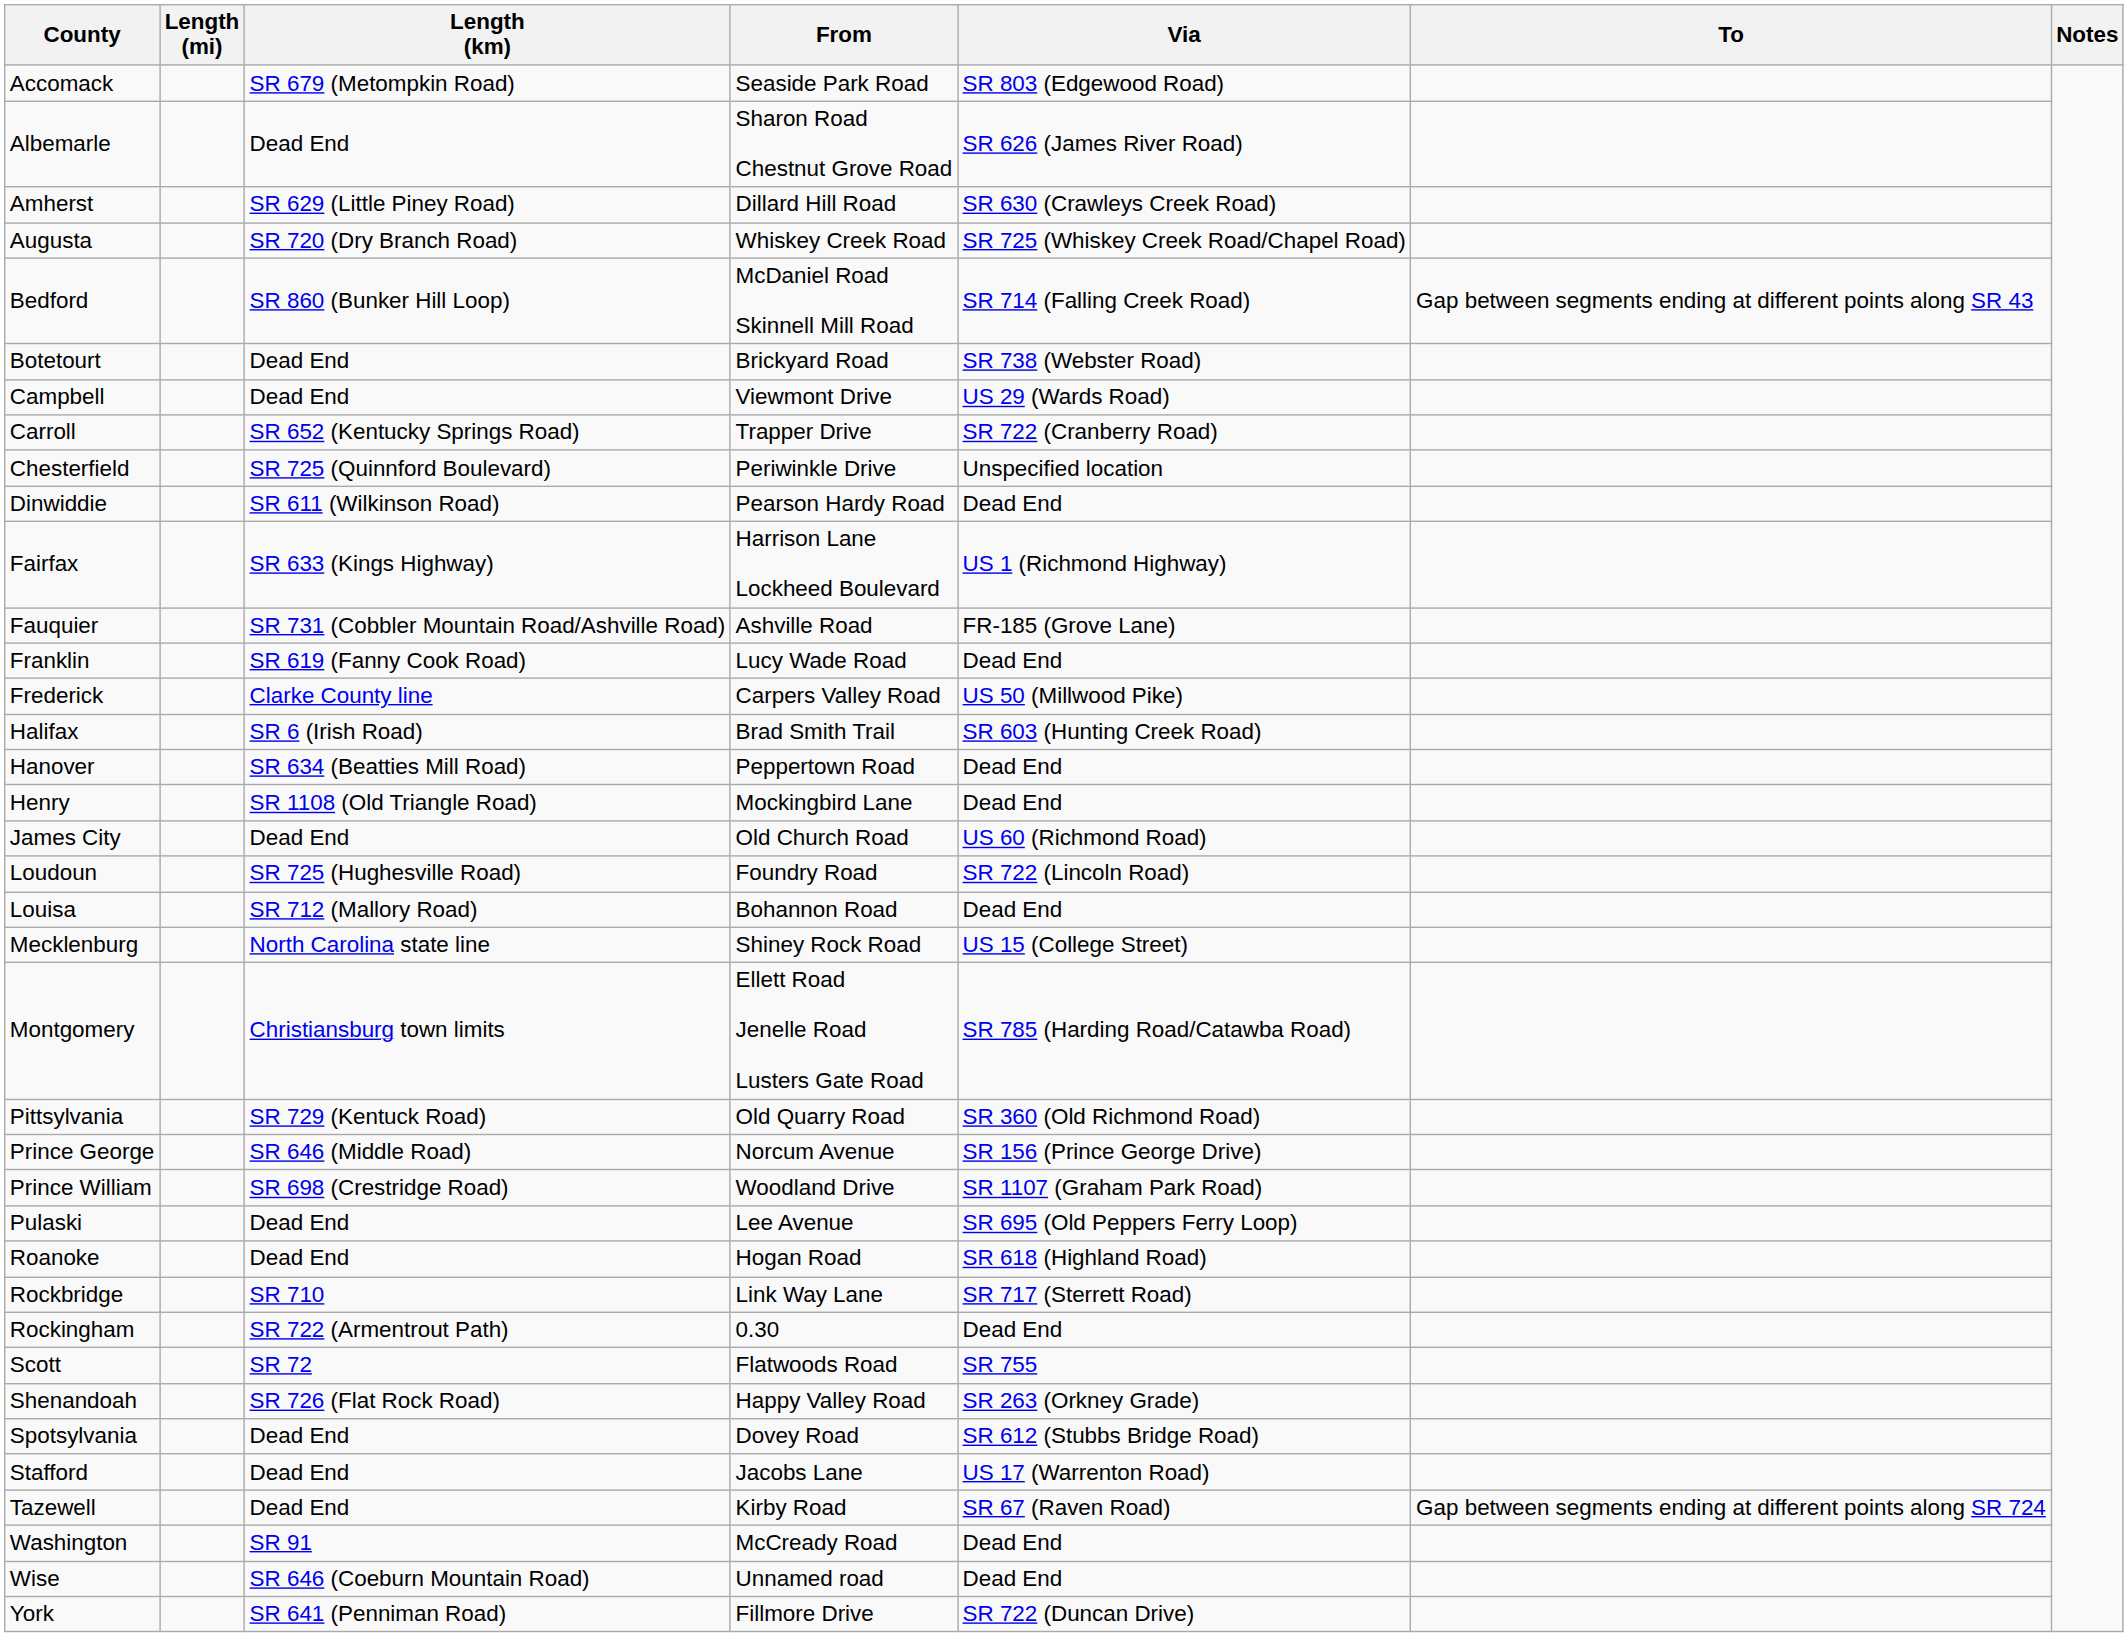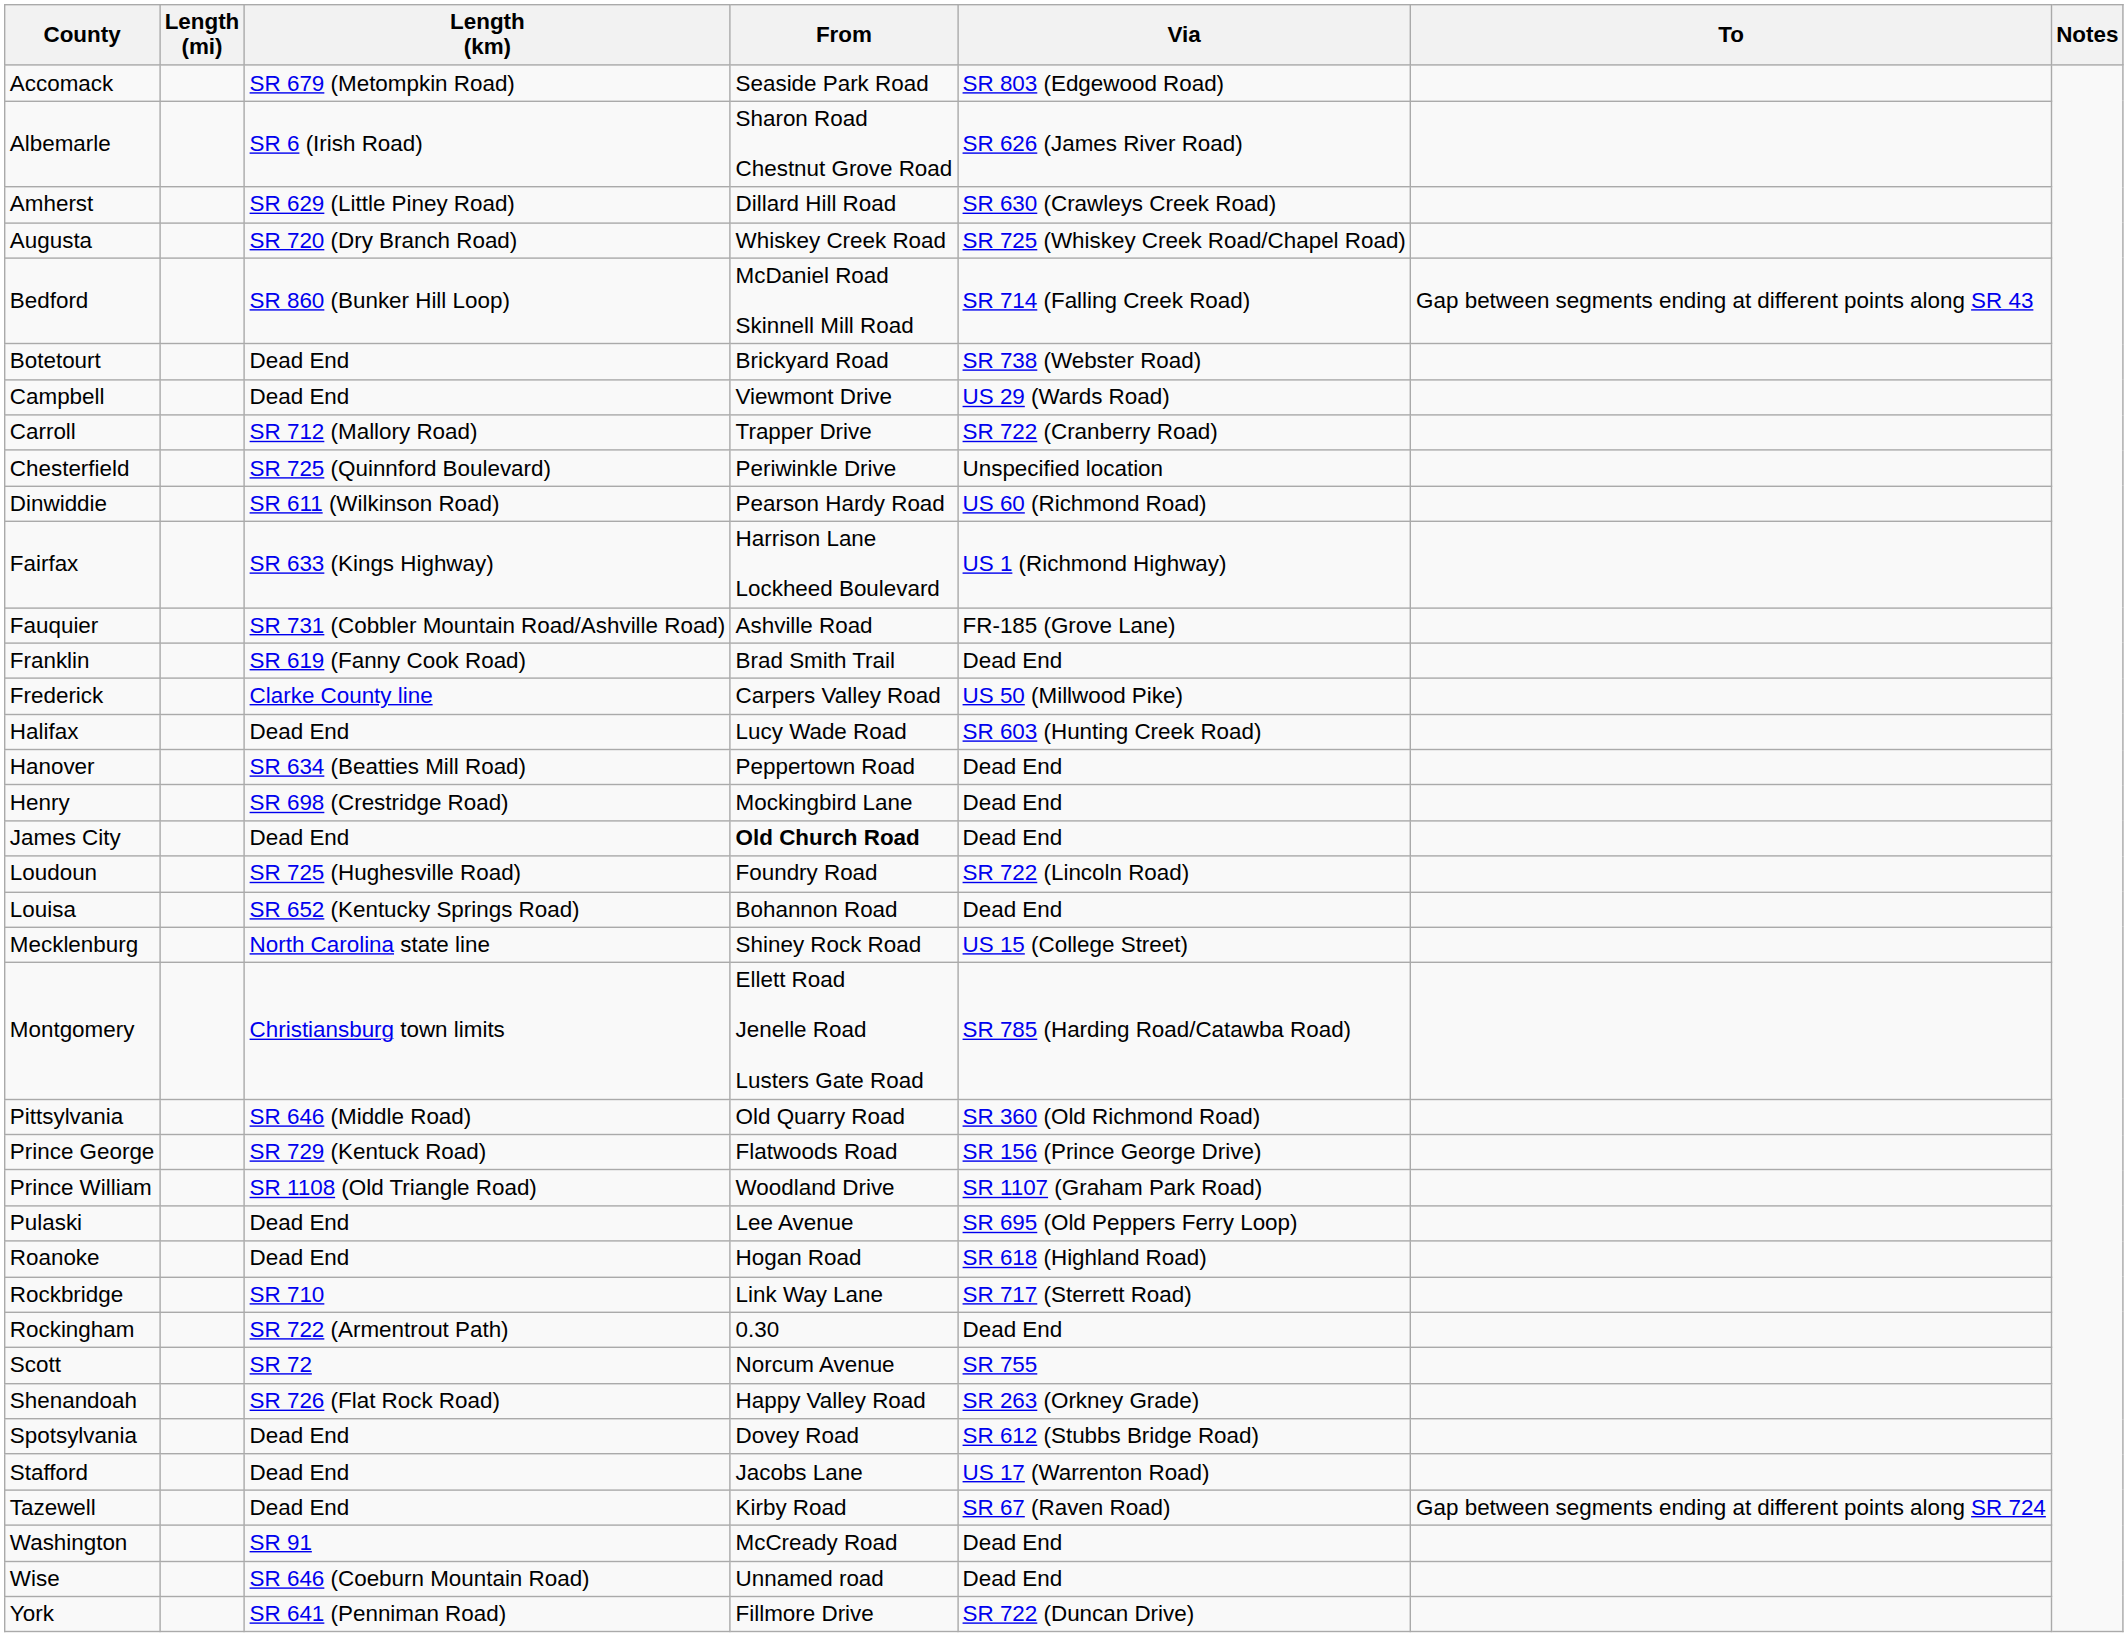Albemarle | Length (km): Dead End -> SR 6 (Irish Road)
Carroll | Length (km): SR 652 (Kentucky Springs Road) -> SR 712 (Mallory Road)
Dinwiddie | Via: Dead End -> US 60 (Richmond Road)
Franklin | From: Lucy Wade Road -> Brad Smith Trail
Halifax | Length (km): SR 6 (Irish Road) -> Dead End
Halifax | From: Brad Smith Trail -> Lucy Wade Road
Henry | Length (km): SR 1108 (Old Triangle Road) -> SR 698 (Crestridge Road)
James City | From: normal -> bold
James City | Via: US 60 (Richmond Road) -> Dead End
Louisa | Length (km): SR 712 (Mallory Road) -> SR 652 (Kentucky Springs Road)
Pittsylvania | Length (km): SR 729 (Kentuck Road) -> SR 646 (Middle Road)
Prince George | Length (km): SR 646 (Middle Road) -> SR 729 (Kentuck Road)
Prince George | From: Norcum Avenue -> Flatwoods Road
Prince William | Length (km): SR 698 (Crestridge Road) -> SR 1108 (Old Triangle Road)
Scott | From: Flatwoods Road -> Norcum Avenue
